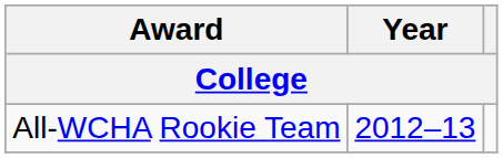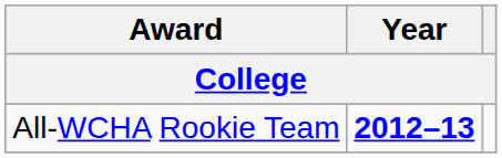row 3 | Year: normal -> bold
